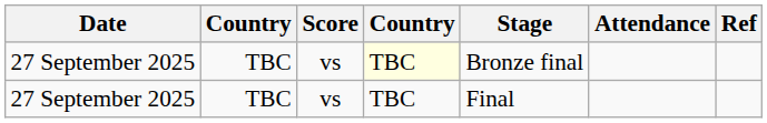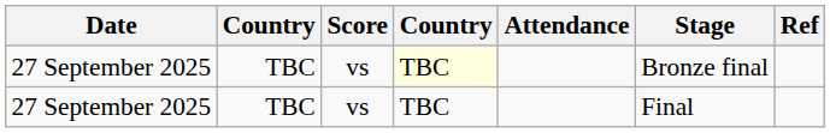columns swapped: Stage <-> Attendance
